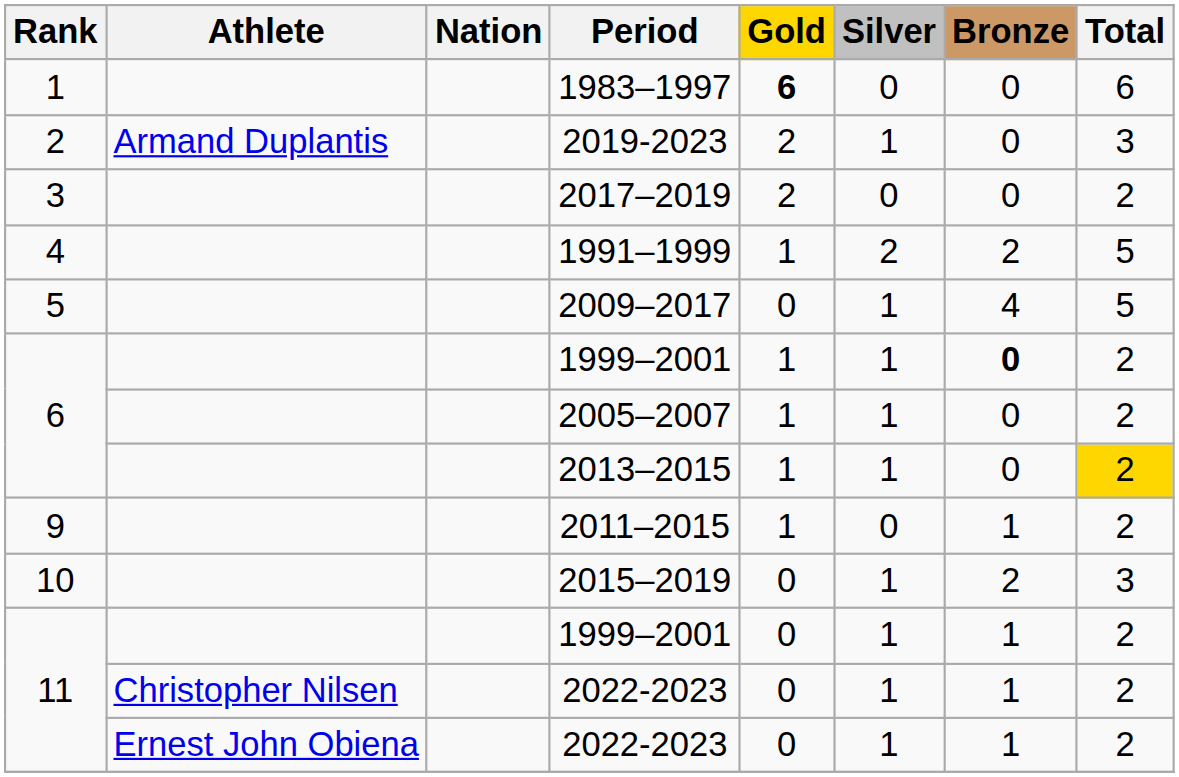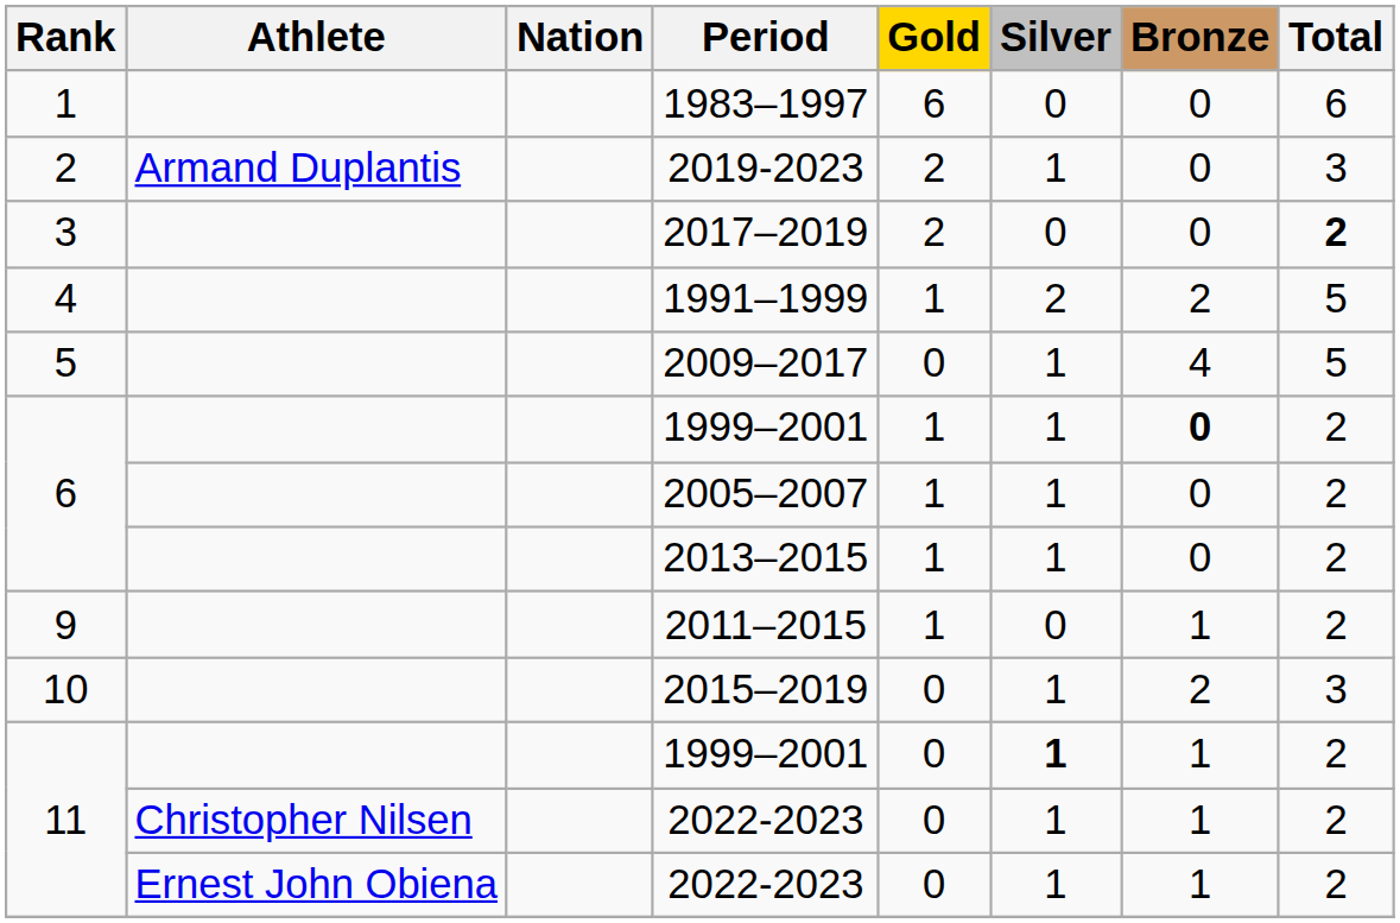1983–1997 | Gold: bold -> normal
2017–2019 | Total: normal -> bold
2013–2015 | Total: gold background -> no background
11 / 1999–2001 | Silver: normal -> bold
